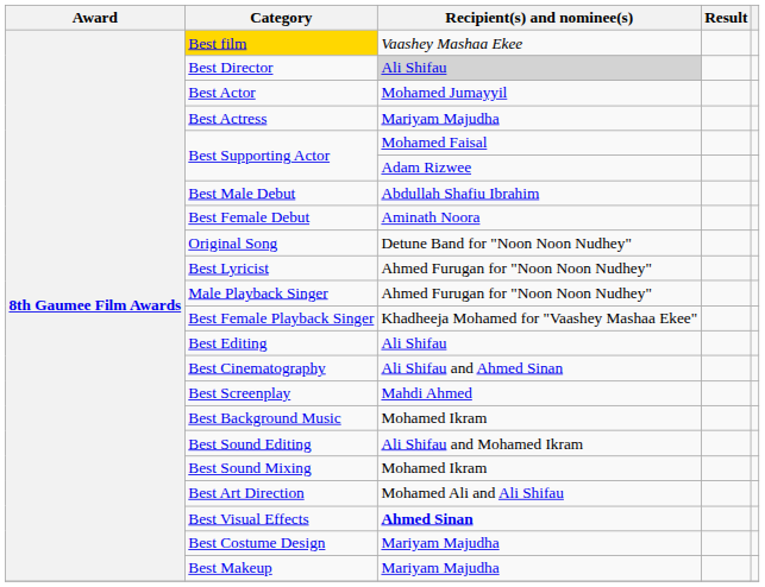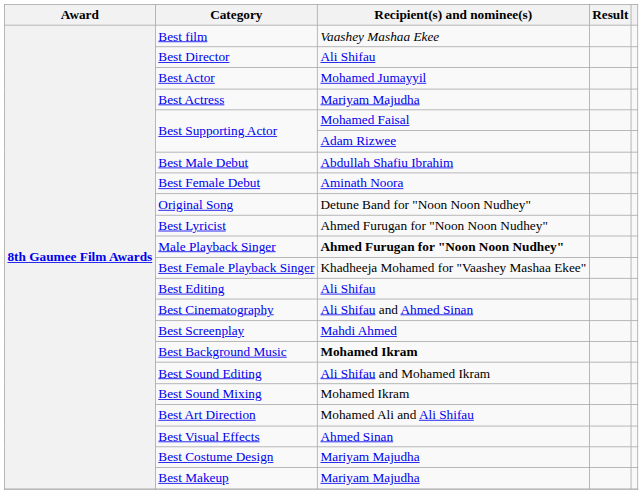Best film | Category: gold background -> no background
Best Director | Recipient(s) and nominee(s): lightgrey background -> no background
Male Playback Singer | Recipient(s) and nominee(s): normal -> bold
Best Background Music | Recipient(s) and nominee(s): normal -> bold
Best Visual Effects | Recipient(s) and nominee(s): bold -> normal
